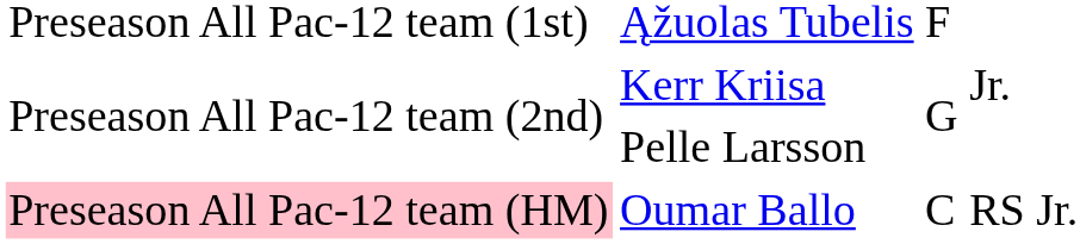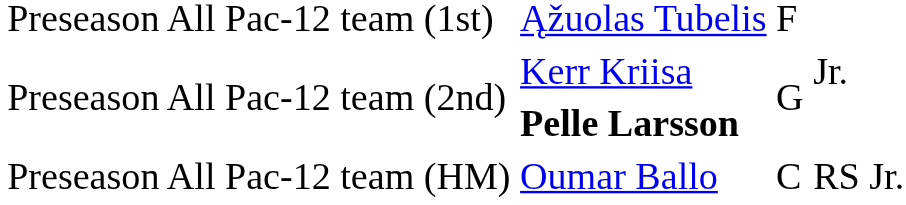row 3 | column 2: normal -> bold
row 4 | column 1: pink background -> no background
